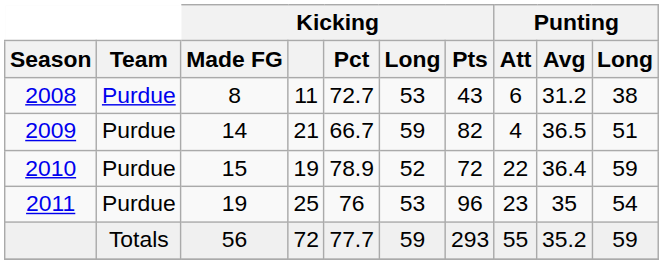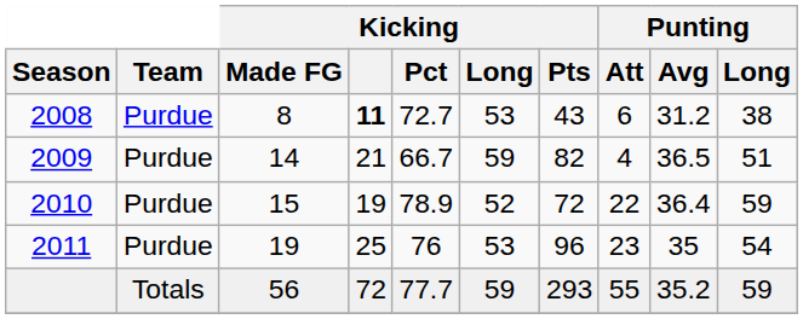2008 | Kicking: normal -> bold
